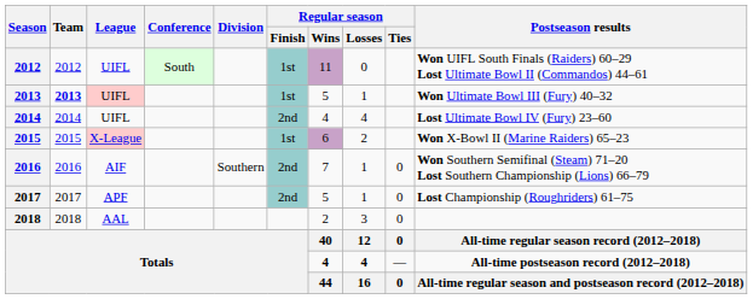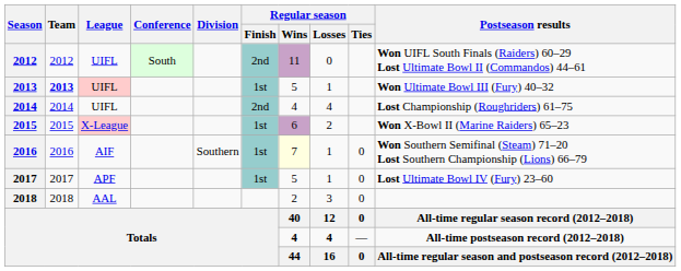row 3 | Regular season / Finish: 1st -> 2nd
row 5 | Postseason results: Lost Ultimate Bowl IV (Fury) 23–60 -> Lost Championship (Roughriders) 61–75
row 7 | Regular season / Finish: 2nd -> 1st
row 7 | Regular season / Wins: no background -> lightyellow background
row 8 | Regular season / Finish: 2nd -> 1st
row 8 | Postseason results: Lost Championship (Roughriders) 61–75 -> Lost Ultimate Bowl IV (Fury) 23–60
